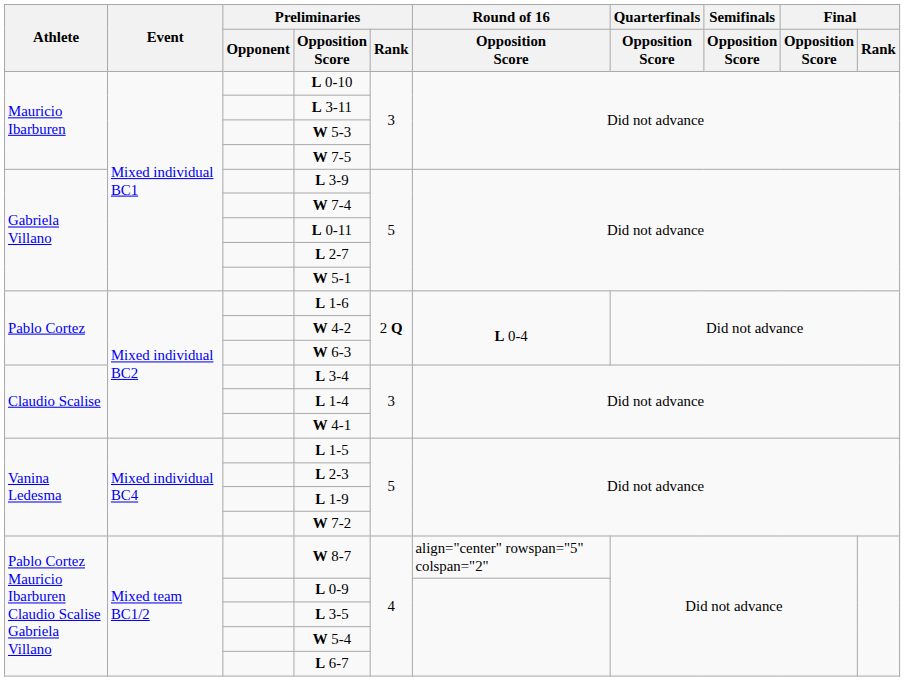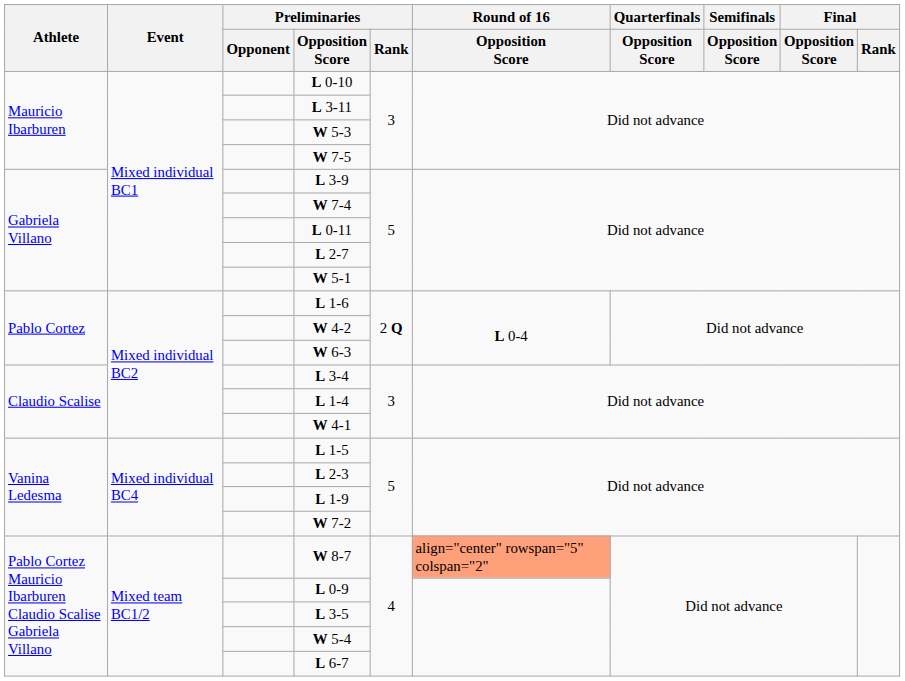W 8-7 | Round of 16 / Opposition Score: no background -> lightsalmon background
